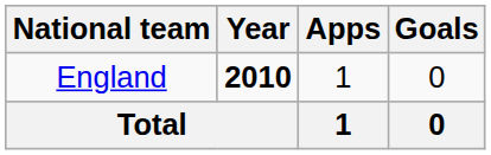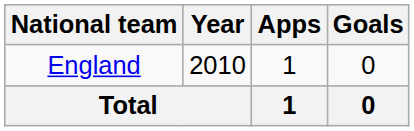England | Year: bold -> normal
